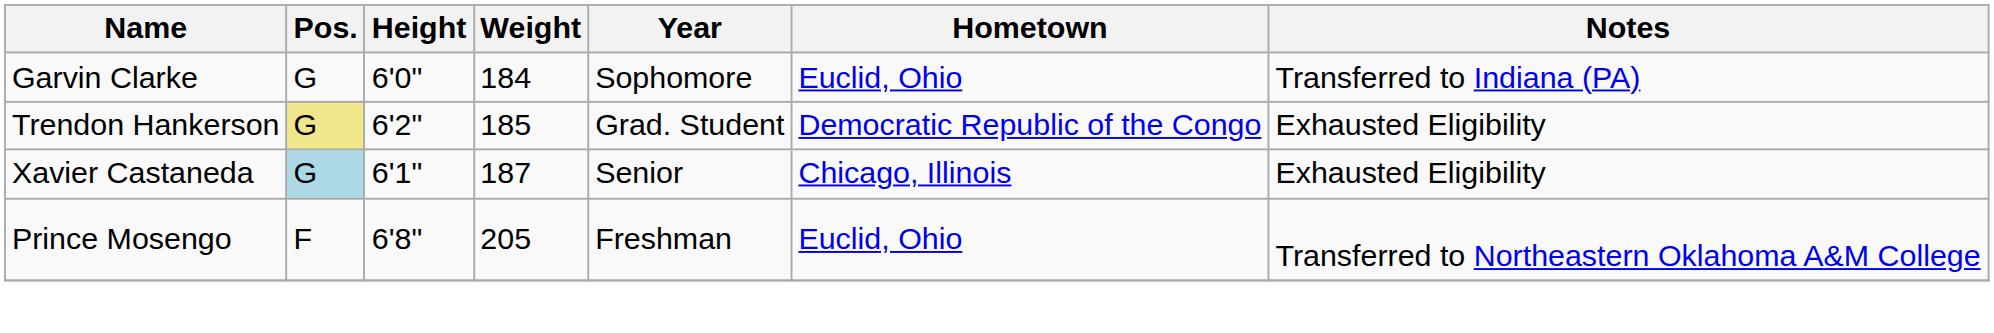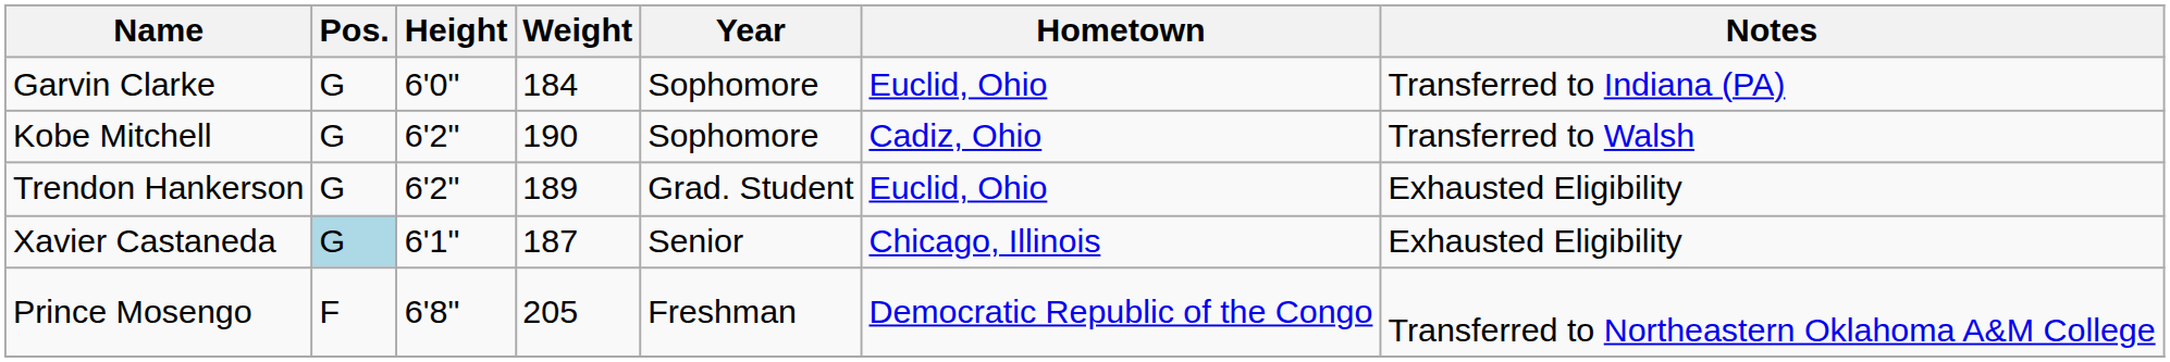+ row: Kobe Mitchell | G | 6'2" | 190 | Sophomore | Cadiz, Ohio | Transferred to Walsh
Trendon Hankerson | Pos.: khaki background -> no background
Trendon Hankerson | Weight: 185 -> 189
Trendon Hankerson | Hometown: Democratic Republic of the Congo -> Euclid, Ohio
Prince Mosengo | Hometown: Euclid, Ohio -> Democratic Republic of the Congo
